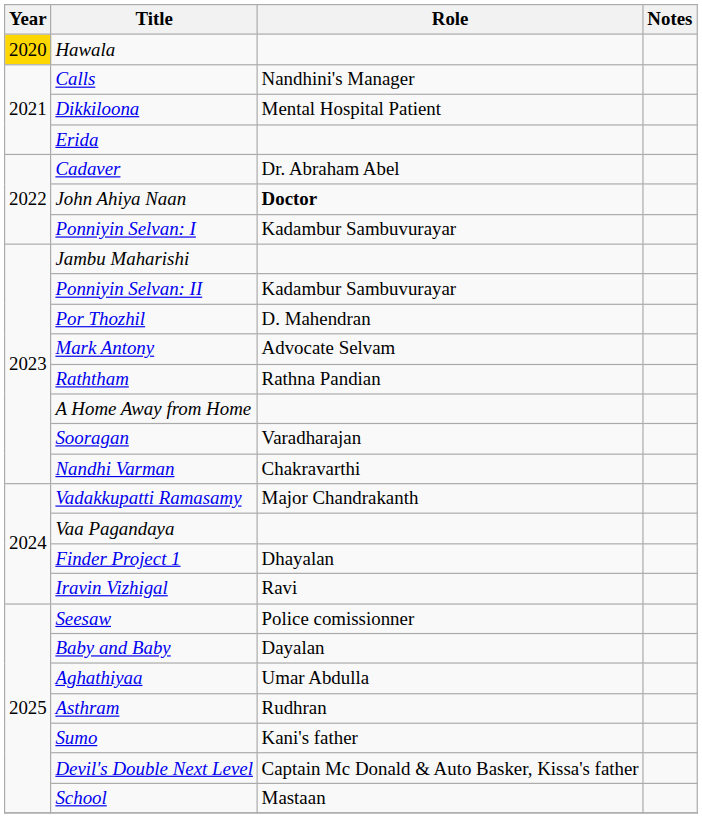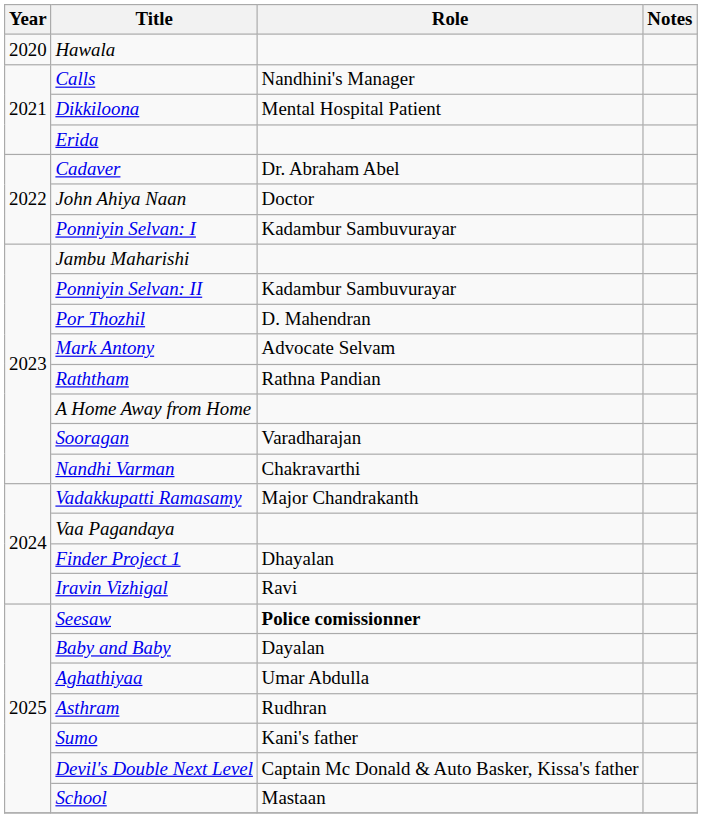Hawala | Year: gold background -> no background
John Ahiya Naan | Role: bold -> normal
Seesaw | Role: normal -> bold
